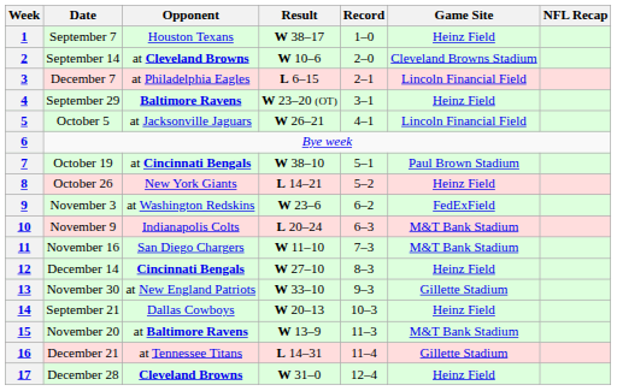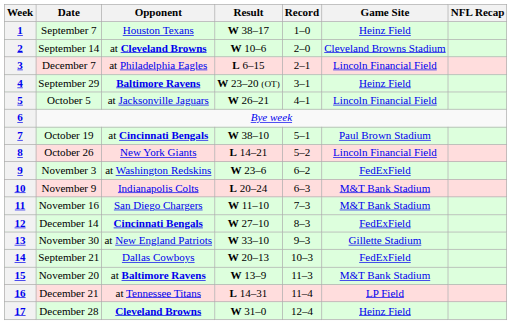8 | Game Site: Heinz Field -> Lincoln Financial Field
12 | Game Site: Heinz Field -> FedExField
14 | Game Site: Heinz Field -> FedExField
16 | Game Site: Gillette Stadium -> LP Field
